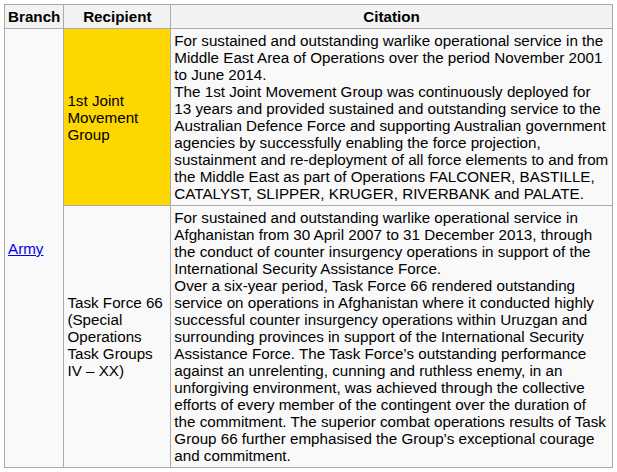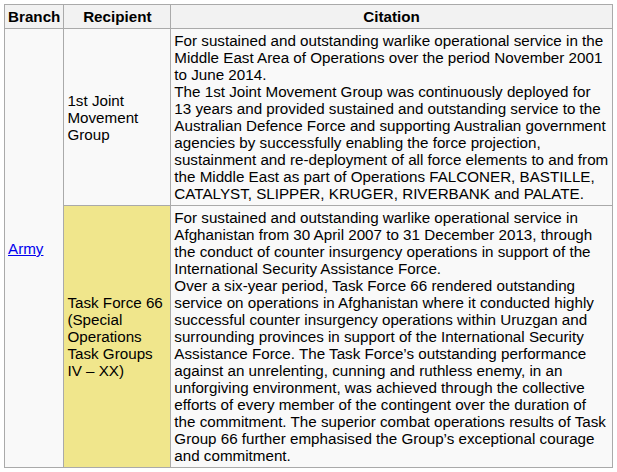1st Joint Movement Group | Recipient: gold background -> no background
Task Force 66 (Special Operations Task Groups IV – XX) | Recipient: no background -> khaki background
